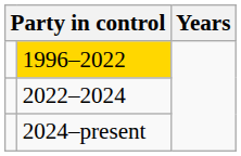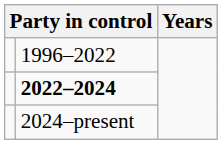1996–2022 | column 2: gold background -> no background
2022–2024 | column 2: normal -> bold
